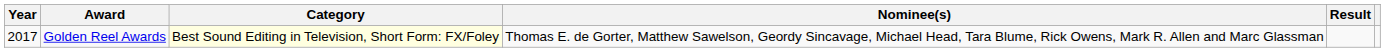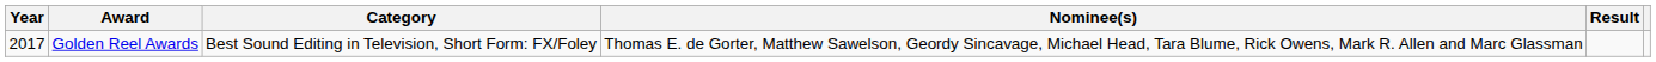Golden Reel Awards | Category: lightyellow background -> no background
